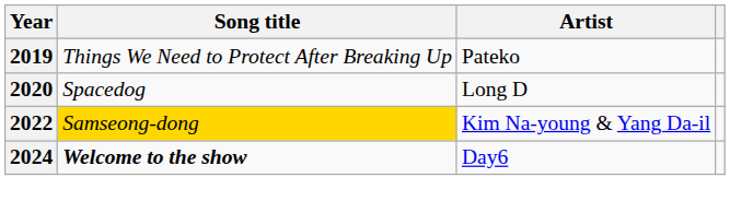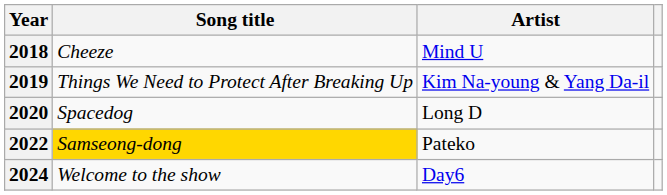+ row: 2018 | Cheeze | Mind U
2019 | Artist: Pateko -> Kim Na-young & Yang Da-il
2022 | Artist: Kim Na-young & Yang Da-il -> Pateko
2024 | Song title: bold -> normal
